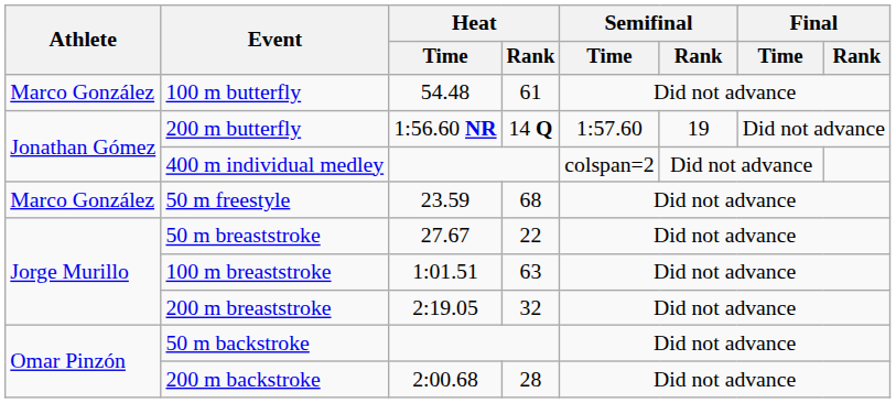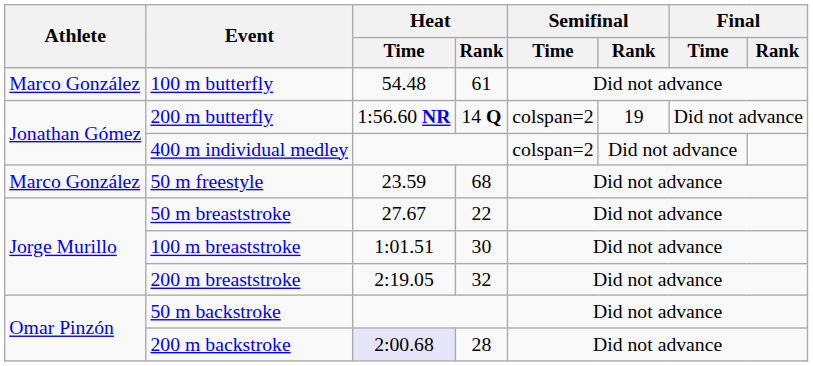200 m butterfly | Semifinal / Time: 1:57.60 -> colspan=2
100 m breaststroke | Heat / Rank: 63 -> 30
200 m backstroke | Heat / Time: no background -> lavender background
